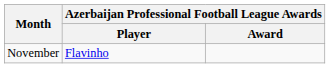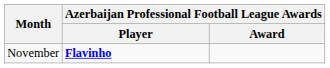November | Azerbaijan Professional Football League Awards / Player: normal -> bold
